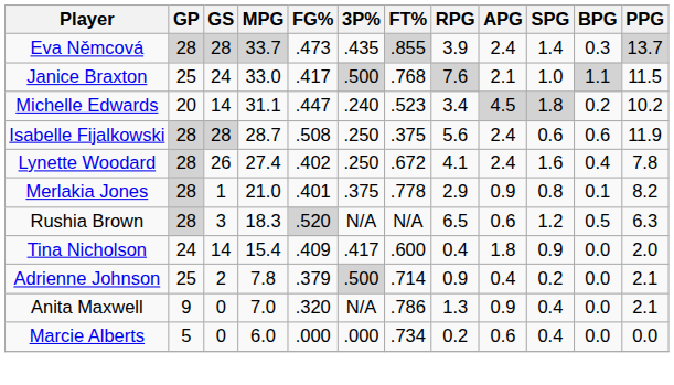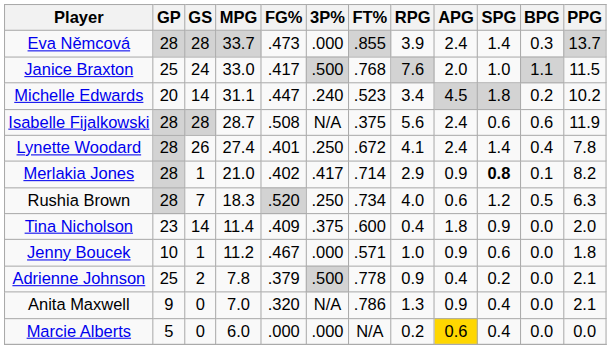Eva Němcová | 3P%: .435 -> .000
Janice Braxton | APG: 2.1 -> 2.0
Isabelle Fijalkowski | 3P%: .250 -> N/A
Lynette Woodard | FG%: .402 -> .401
Lynette Woodard | SPG: 1.6 -> 1.4
Merlakia Jones | FG%: .401 -> .402
Merlakia Jones | 3P%: .375 -> .417
Merlakia Jones | FT%: .778 -> .714
Merlakia Jones | SPG: normal -> bold
Rushia Brown | GS: 3 -> 7
Rushia Brown | 3P%: N/A -> .250
Rushia Brown | FT%: N/A -> .734
Rushia Brown | RPG: 6.5 -> 4.0
Tina Nicholson | GP: 24 -> 23
Tina Nicholson | MPG: 15.4 -> 11.4
Tina Nicholson | 3P%: .417 -> .375
+ row: Jenny Boucek | 10 | 1 | 11.2 | .467 | .000 | .571 | 1.0 | 0.9 | 0.6 | 0.0 | 1.8
Adrienne Johnson | FT%: .714 -> .778
Marcie Alberts | FT%: .734 -> N/A
Marcie Alberts | APG: no background -> gold background
